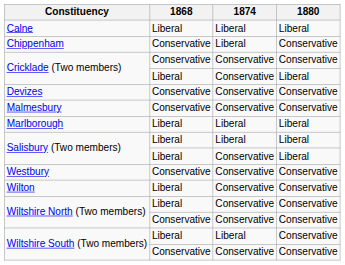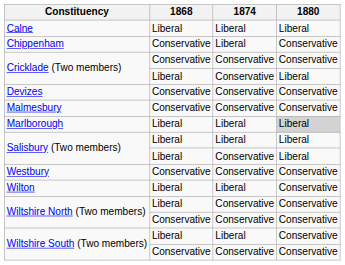Marlborough | 1880: no background -> lightgrey background
Wilton | 1874: Conservative -> Liberal
